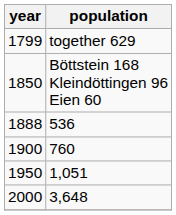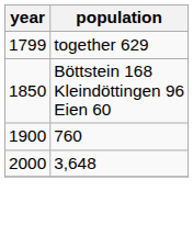- row: 1888 | 536
- row: 1950 | 1,051
